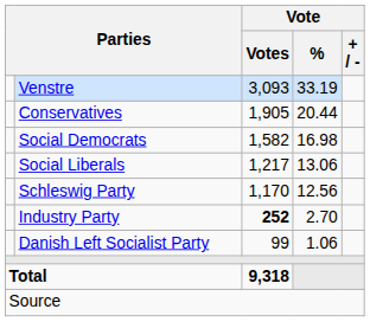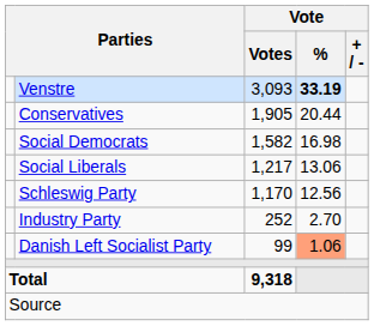Venstre | Vote / %: normal -> bold
Industry Party | Vote / Votes: bold -> normal
Danish Left Socialist Party | Vote / %: no background -> lightsalmon background
